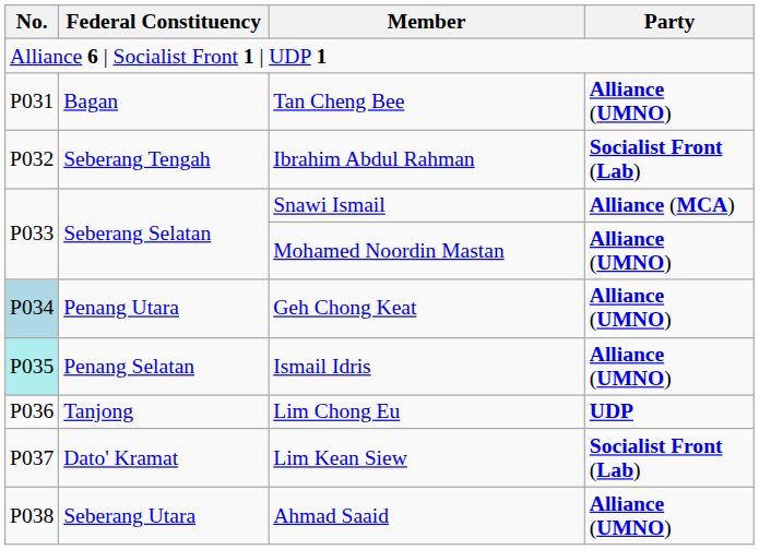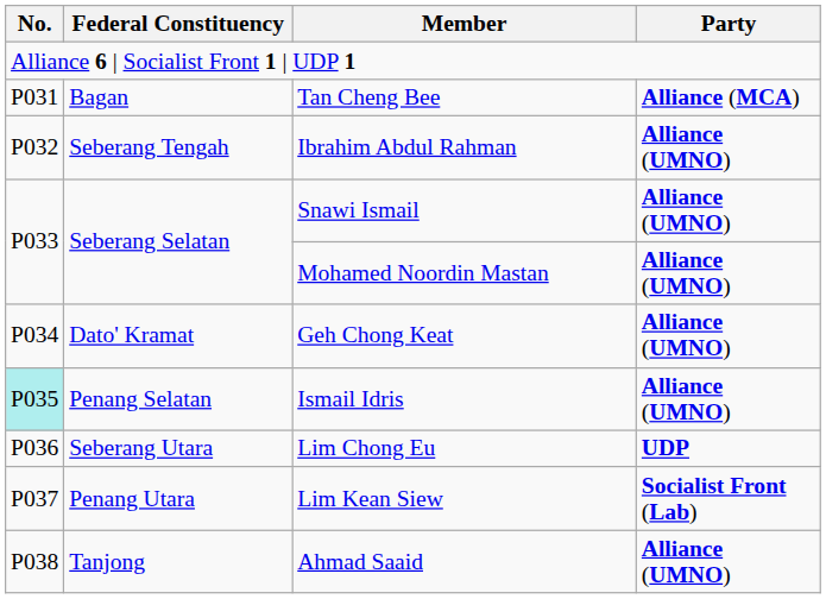Tan Cheng Bee | Party: Alliance (UMNO) -> Alliance (MCA)
Ibrahim Abdul Rahman | Party: Socialist Front (Lab) -> Alliance (UMNO)
Snawi Ismail | Party: Alliance (MCA) -> Alliance (UMNO)
Geh Chong Keat | No.: lightblue background -> no background
Geh Chong Keat | Federal Constituency: Penang Utara -> Dato' Kramat
Lim Chong Eu | Federal Constituency: Tanjong -> Seberang Utara
Lim Kean Siew | Federal Constituency: Dato' Kramat -> Penang Utara
Ahmad Saaid | Federal Constituency: Seberang Utara -> Tanjong
